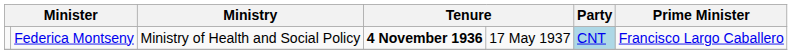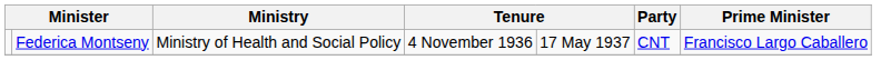Federica Montseny | column 4: bold -> normal
Federica Montseny | Party: lightblue background -> no background
